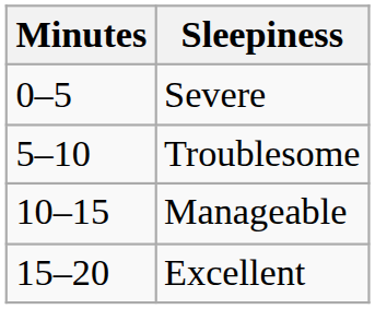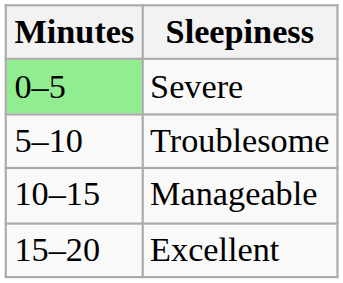Severe | Minutes: no background -> lightgreen background
